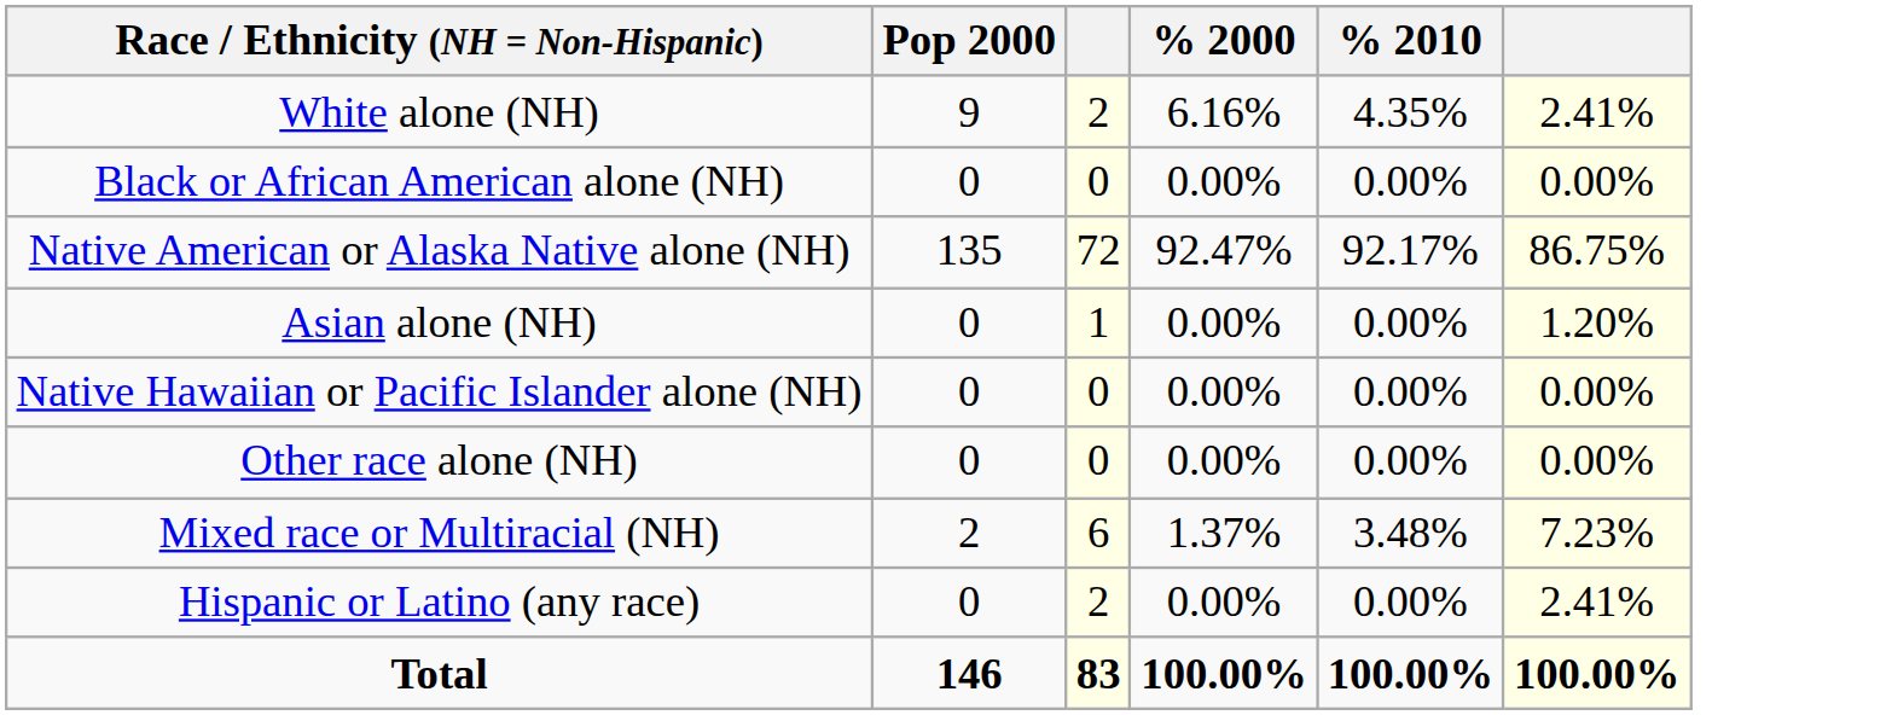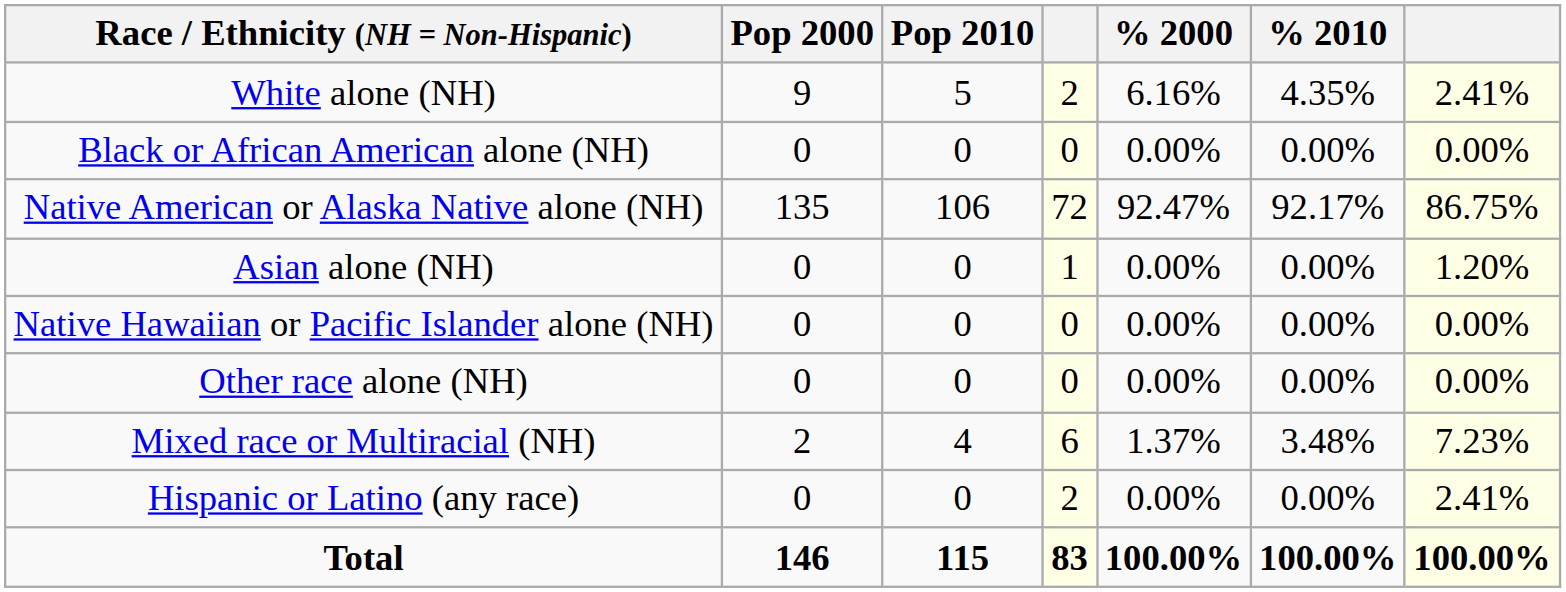+ column: Pop 2010 | 5 | 0 | 106 | 0 | 0 | 0 | 4 | 0 | 115
